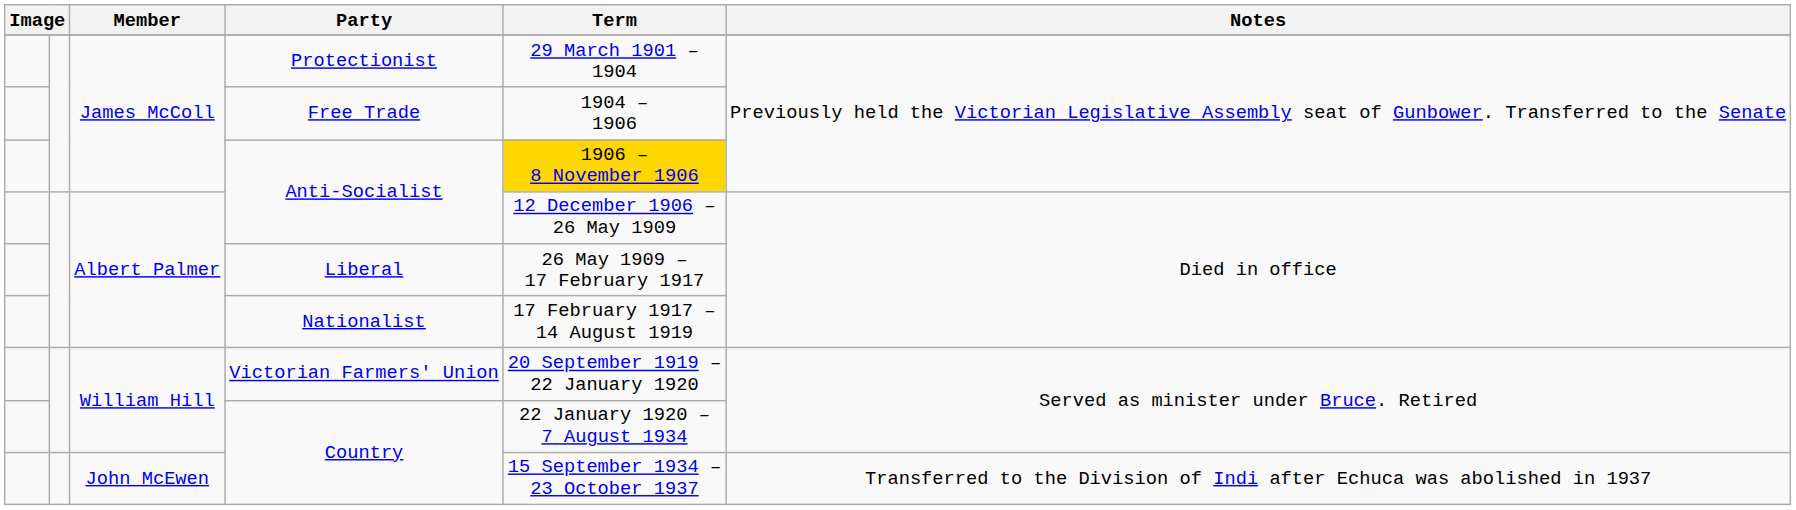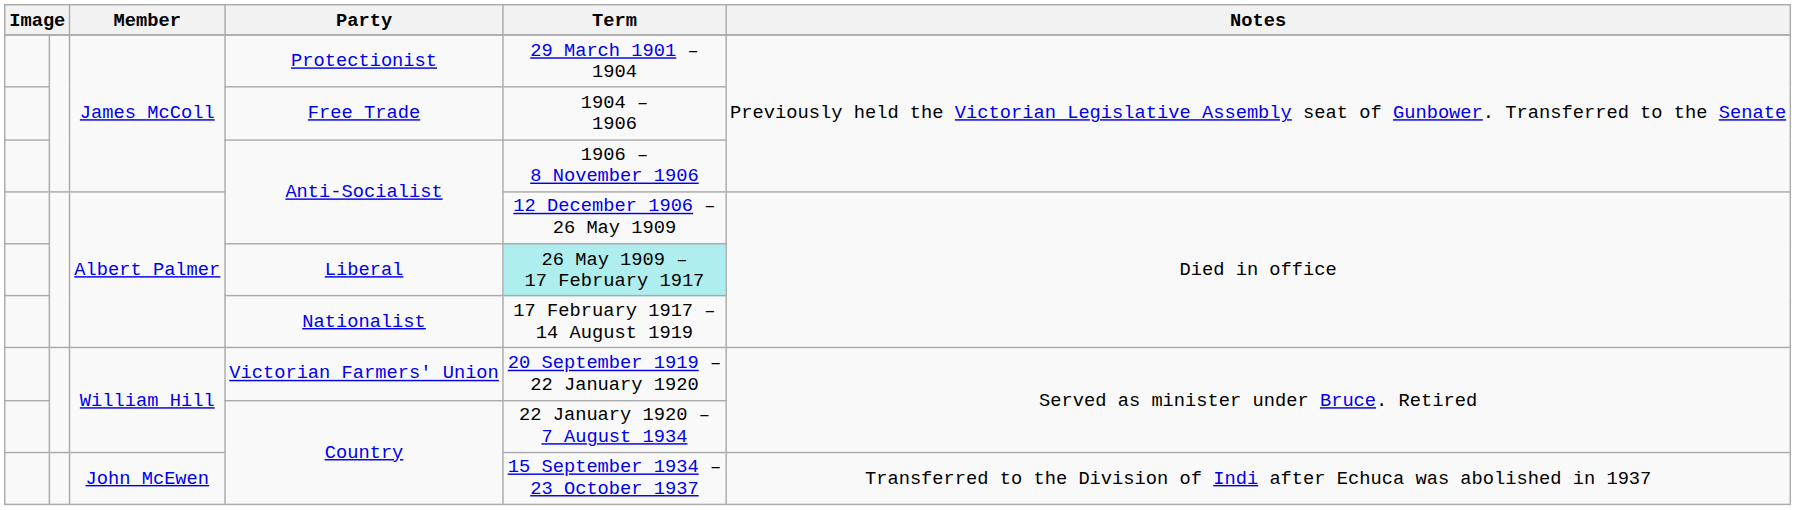James McColl / Anti-Socialist | Term: gold background -> no background
Liberal | Term: no background -> paleturquoise background
